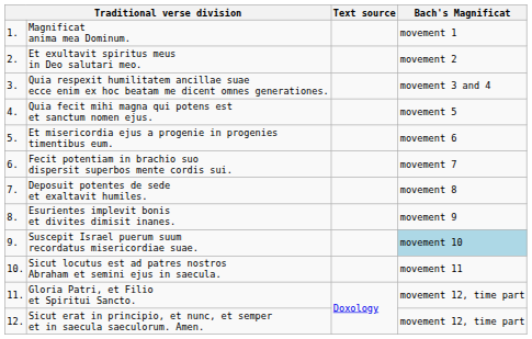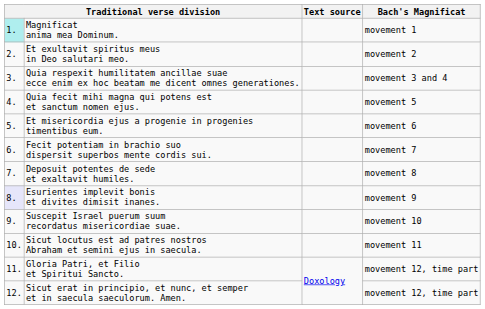Magnificat anima mea Dominum. | column 1: no background -> paleturquoise background
Esurientes implevit bonis et divites dimisit inanes. | column 1: no background -> lavender background
Suscepit Israel puerum suum recordatus misericordiae suae. | Bach's Magnificat: lightblue background -> no background
